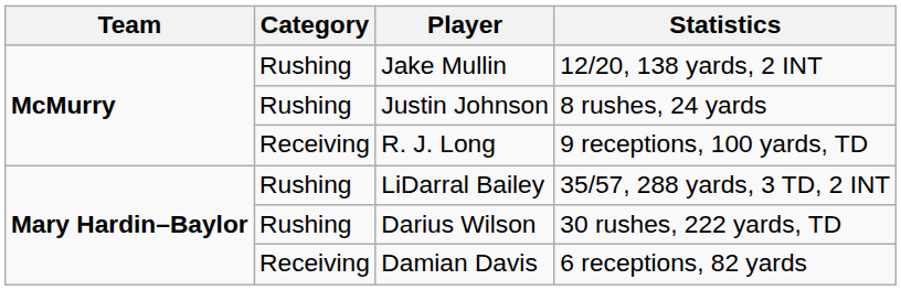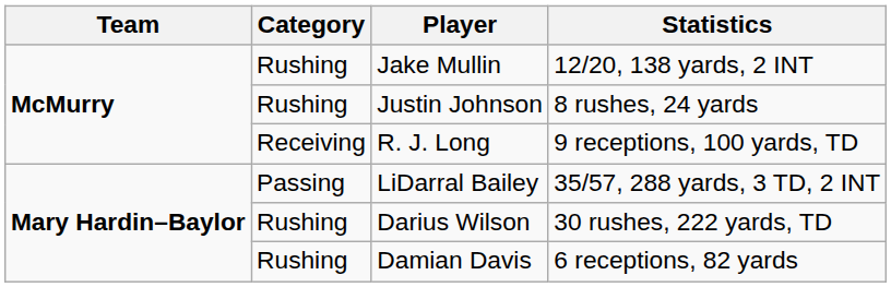LiDarral Bailey | Category: Rushing -> Passing
Damian Davis | Category: Receiving -> Rushing
